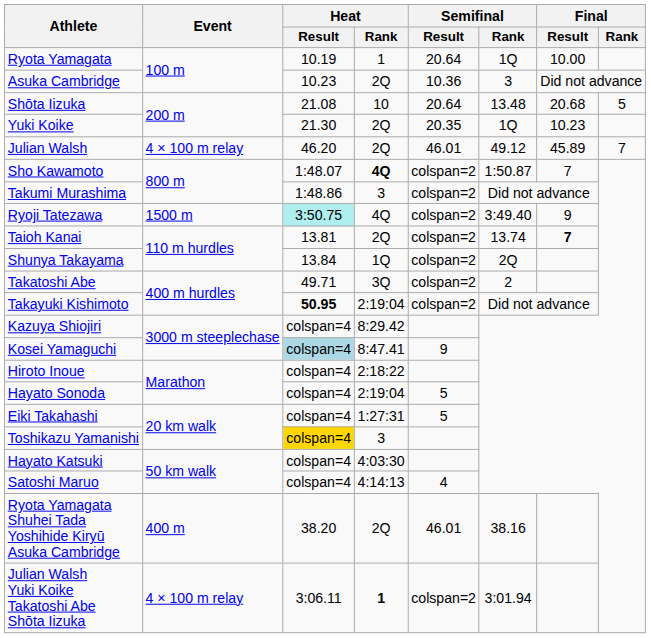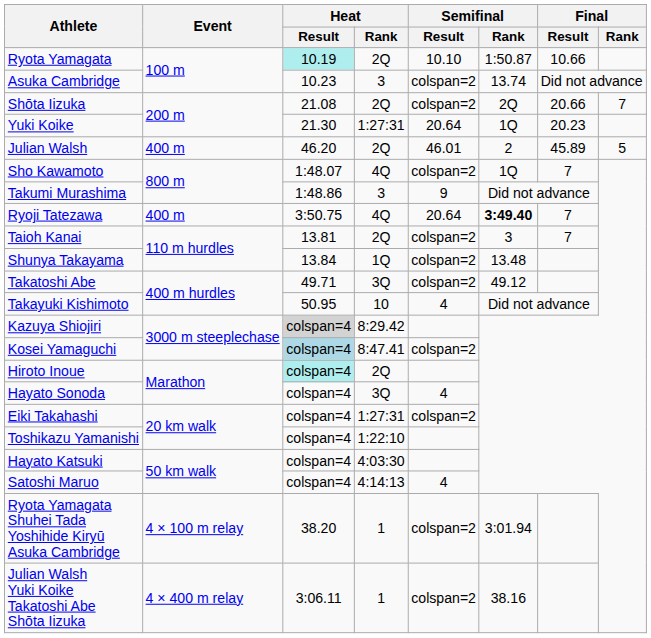Ryota Yamagata | Heat / Result: no background -> paleturquoise background
Ryota Yamagata | Heat / Rank: 1 -> 2Q
Ryota Yamagata | Semifinal / Result: 20.64 -> 10.10
Ryota Yamagata | Semifinal / Rank: 1Q -> 1:50.87
Ryota Yamagata | Final / Result: 10.00 -> 10.66
Asuka Cambridge | Heat / Rank: 2Q -> 3
Asuka Cambridge | Semifinal / Result: 10.36 -> colspan=2
Asuka Cambridge | Semifinal / Rank: 3 -> 13.74
Shōta Iizuka | Heat / Rank: 10 -> 2Q
Shōta Iizuka | Semifinal / Result: 20.64 -> colspan=2
Shōta Iizuka | Semifinal / Rank: 13.48 -> 2Q
Shōta Iizuka | Final / Result: 20.68 -> 20.66
Shōta Iizuka | Final / Rank: 5 -> 7
Yuki Koike | Heat / Rank: 2Q -> 1:27:31
Yuki Koike | Semifinal / Result: 20.35 -> 20.64
Yuki Koike | Final / Result: 10.23 -> 20.23
Julian Walsh | Event: 4 × 100 m relay -> 400 m
Julian Walsh | Semifinal / Rank: 49.12 -> 2
Julian Walsh | Final / Rank: 7 -> 5
Sho Kawamoto | Heat / Rank: bold -> normal
Sho Kawamoto | Semifinal / Rank: 1:50.87 -> 1Q
Takumi Murashima | Semifinal / Result: colspan=2 -> 9
Ryoji Tatezawa | Event: 1500 m -> 400 m
Ryoji Tatezawa | Heat / Result: paleturquoise background -> no background
Ryoji Tatezawa | Semifinal / Result: colspan=2 -> 20.64
Ryoji Tatezawa | Semifinal / Rank: normal -> bold
Ryoji Tatezawa | Final / Result: 9 -> 7
Taioh Kanai | Semifinal / Rank: 13.74 -> 3
Taioh Kanai | Final / Result: bold -> normal
Shunya Takayama | Semifinal / Rank: 2Q -> 13.48
Takatoshi Abe | Semifinal / Rank: 2 -> 49.12
Takayuki Kishimoto | Heat / Result: bold -> normal
Takayuki Kishimoto | Heat / Rank: 2:19:04 -> 10
Takayuki Kishimoto | Semifinal / Result: colspan=2 -> 4
Kazuya Shiojiri | Heat / Result: no background -> lightgrey background
Kosei Yamaguchi | Semifinal / Result: 9 -> colspan=2
Hiroto Inoue | Heat / Result: no background -> paleturquoise background
Hiroto Inoue | Heat / Rank: 2:18:22 -> 2Q
Hayato Sonoda | Heat / Rank: 2:19:04 -> 3Q
Hayato Sonoda | Semifinal / Result: 5 -> 4
Eiki Takahashi | Semifinal / Result: 5 -> colspan=2
Toshikazu Yamanishi | Heat / Result: gold background -> no background
Toshikazu Yamanishi | Heat / Rank: 3 -> 1:22:10
Ryota Yamagata Shuhei Tada Yoshihide Kiryū Asuka Cambridge | Event: 400 m -> 4 × 100 m relay
Ryota Yamagata Shuhei Tada Yoshihide Kiryū Asuka Cambridge | Heat / Rank: 2Q -> 1
Ryota Yamagata Shuhei Tada Yoshihide Kiryū Asuka Cambridge | Semifinal / Result: 46.01 -> colspan=2
Ryota Yamagata Shuhei Tada Yoshihide Kiryū Asuka Cambridge | Semifinal / Rank: 38.16 -> 3:01.94
Julian Walsh Yuki Koike Takatoshi Abe Shōta Iizuka | Event: 4 × 100 m relay -> 4 × 400 m relay
Julian Walsh Yuki Koike Takatoshi Abe Shōta Iizuka | Heat / Rank: bold -> normal
Julian Walsh Yuki Koike Takatoshi Abe Shōta Iizuka | Semifinal / Rank: 3:01.94 -> 38.16
